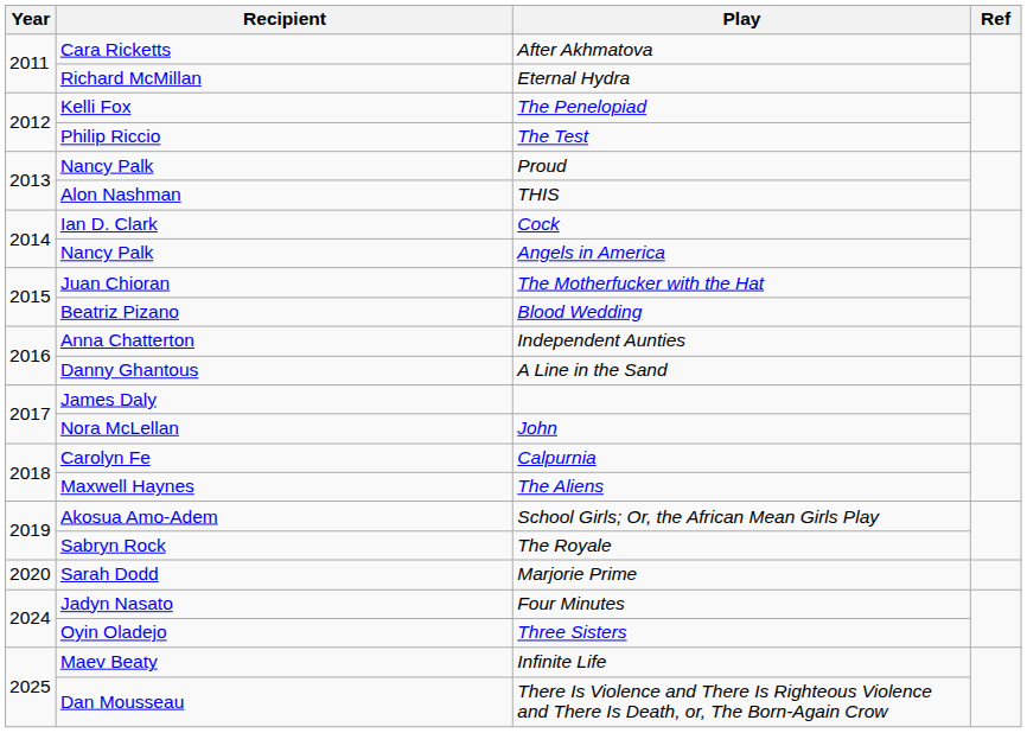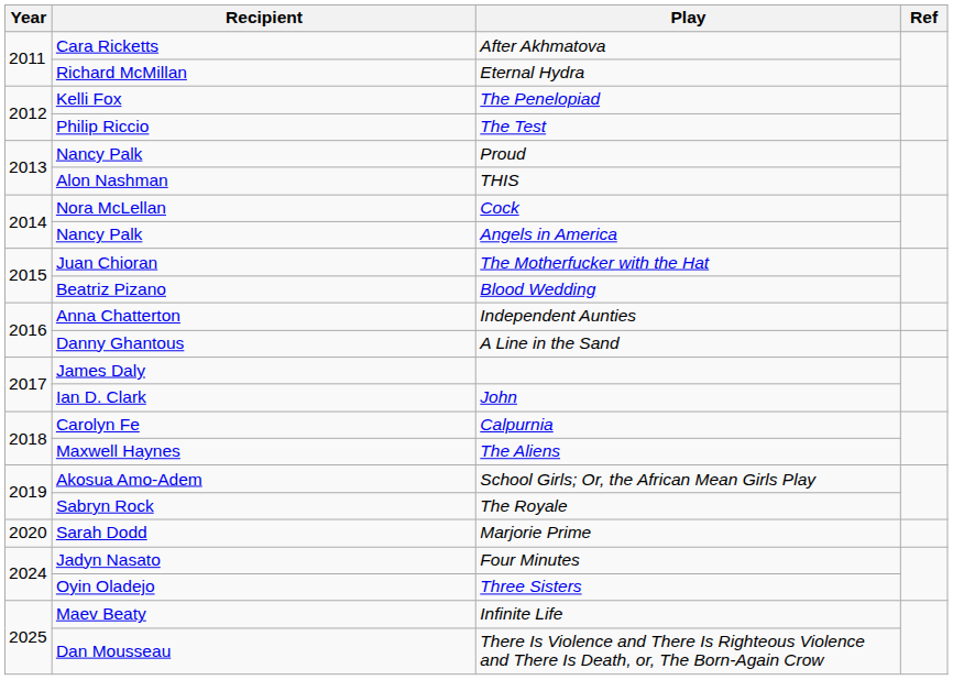Cock | Recipient: Ian D. Clark -> Nora McLellan
John | Recipient: Nora McLellan -> Ian D. Clark
